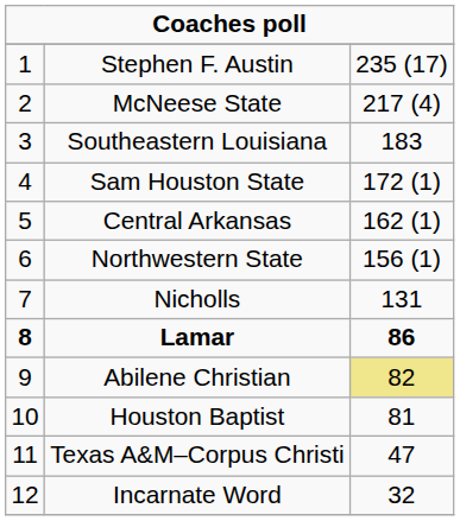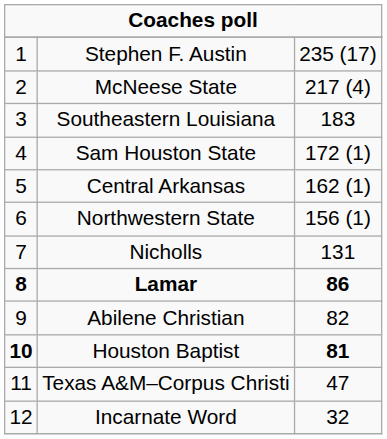Abilene Christian | column 3: khaki background -> no background
Houston Baptist | column 1: normal -> bold
Houston Baptist | column 3: normal -> bold
